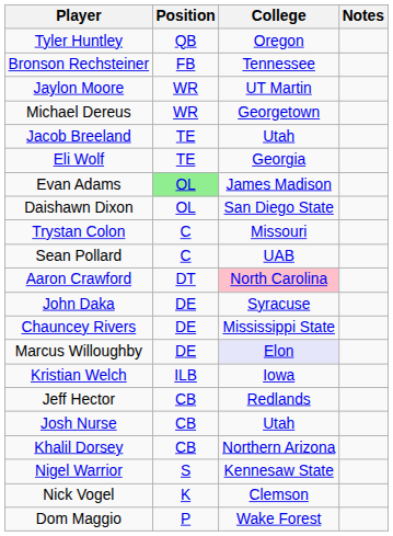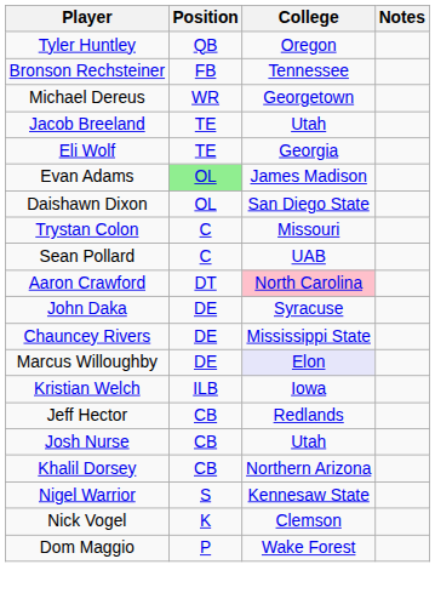- row: Jaylon Moore | WR | UT Martin
